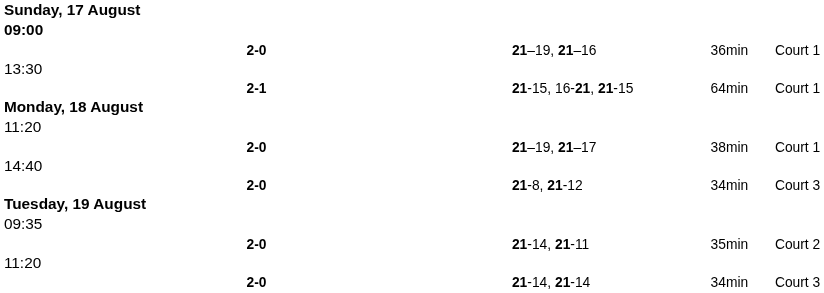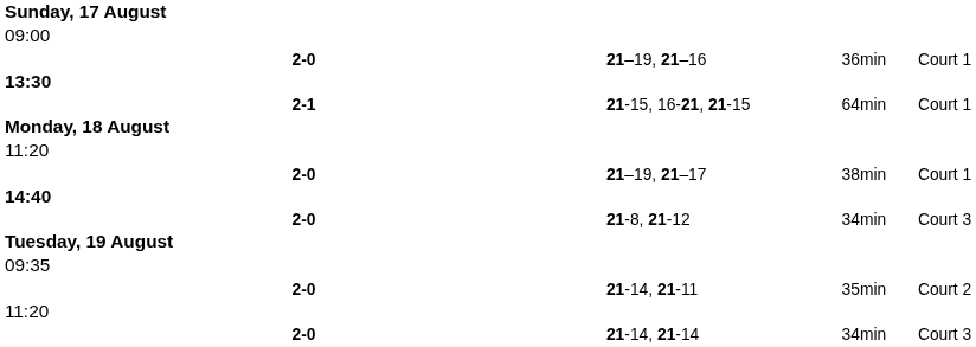09:00 | column 1: bold -> normal
13:30 | column 1: normal -> bold
14:40 | column 1: normal -> bold
